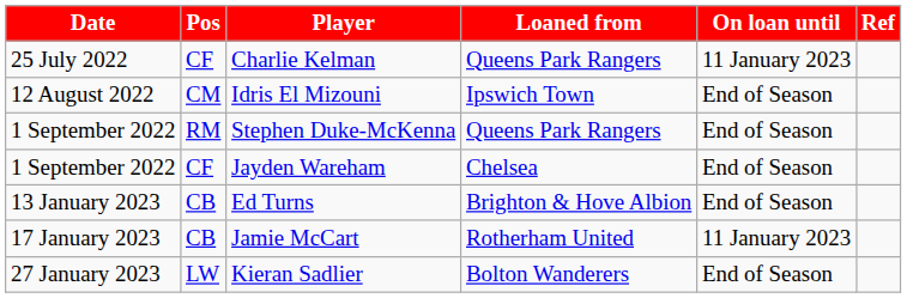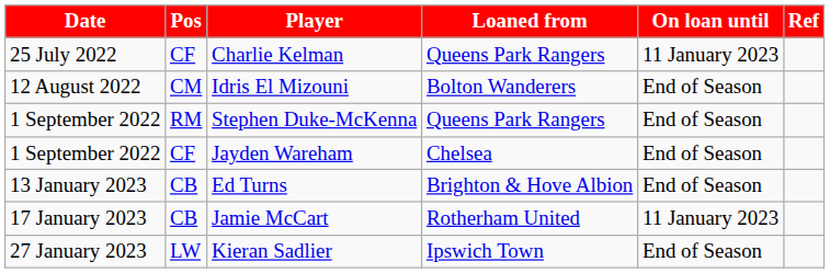Idris El Mizouni | Loaned from: Ipswich Town -> Bolton Wanderers
Kieran Sadlier | Loaned from: Bolton Wanderers -> Ipswich Town
